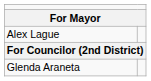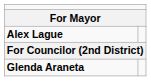Alex Lague | column 1: normal -> bold
Glenda Araneta | column 1: normal -> bold
